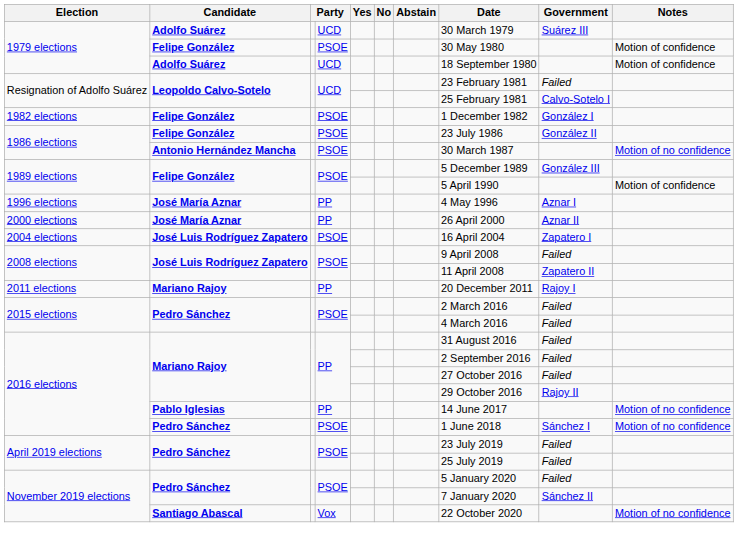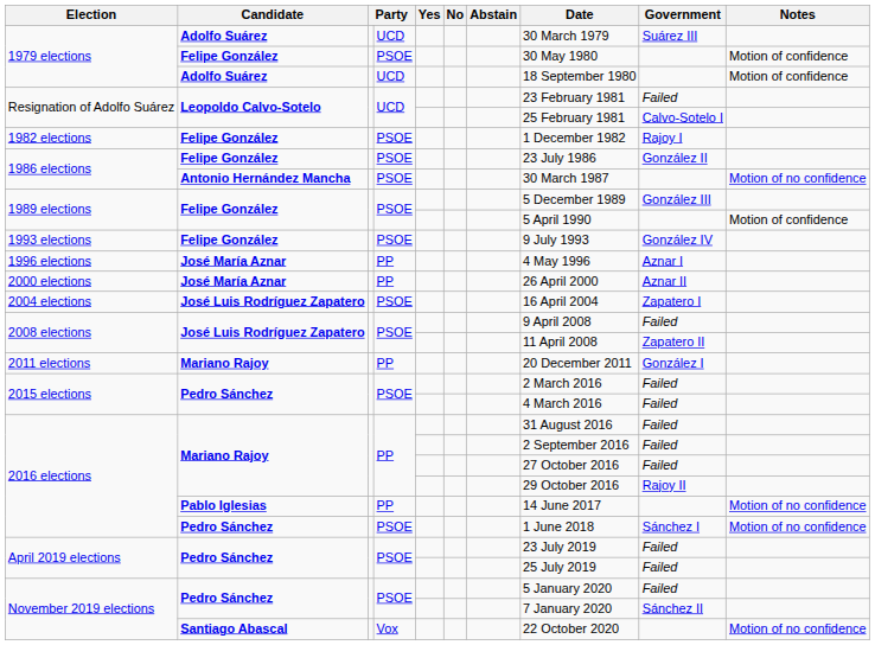1982 elections | Government: González I -> Rajoy I
+ row: 1993 elections | Felipe González | PSOE | 9 July 1993 | González IV
2011 elections | Government: Rajoy I -> González I
